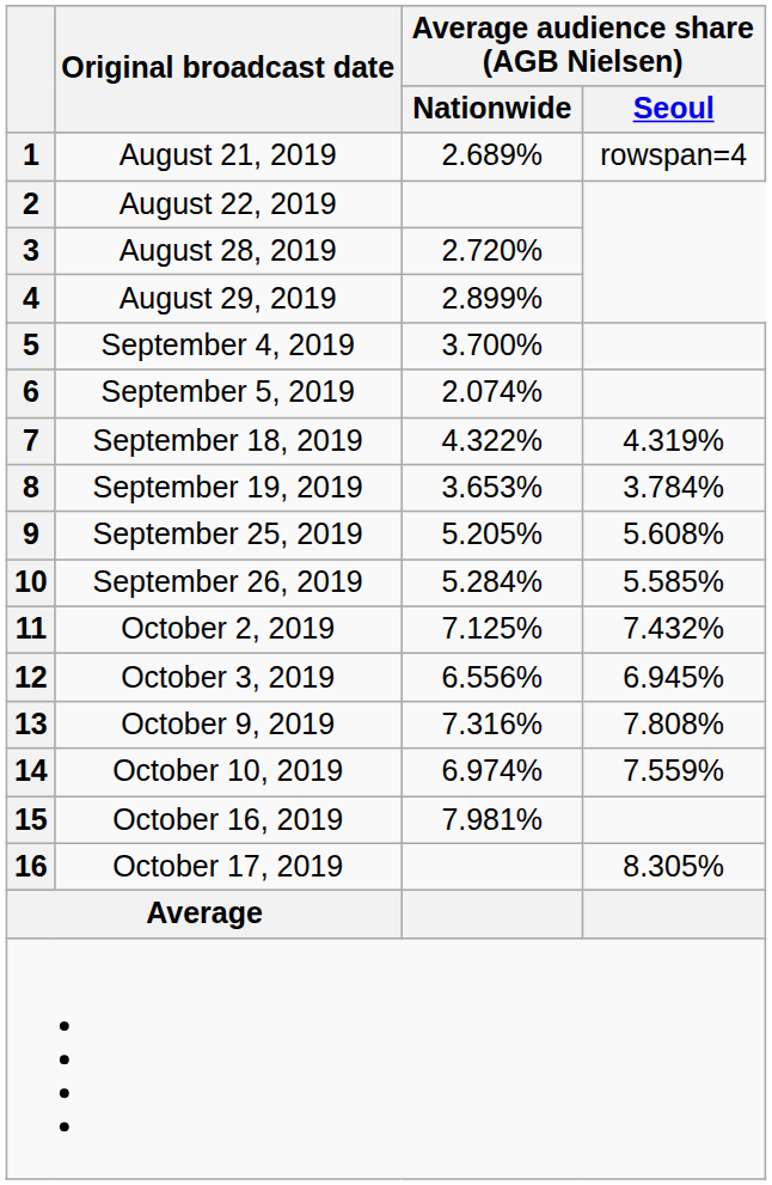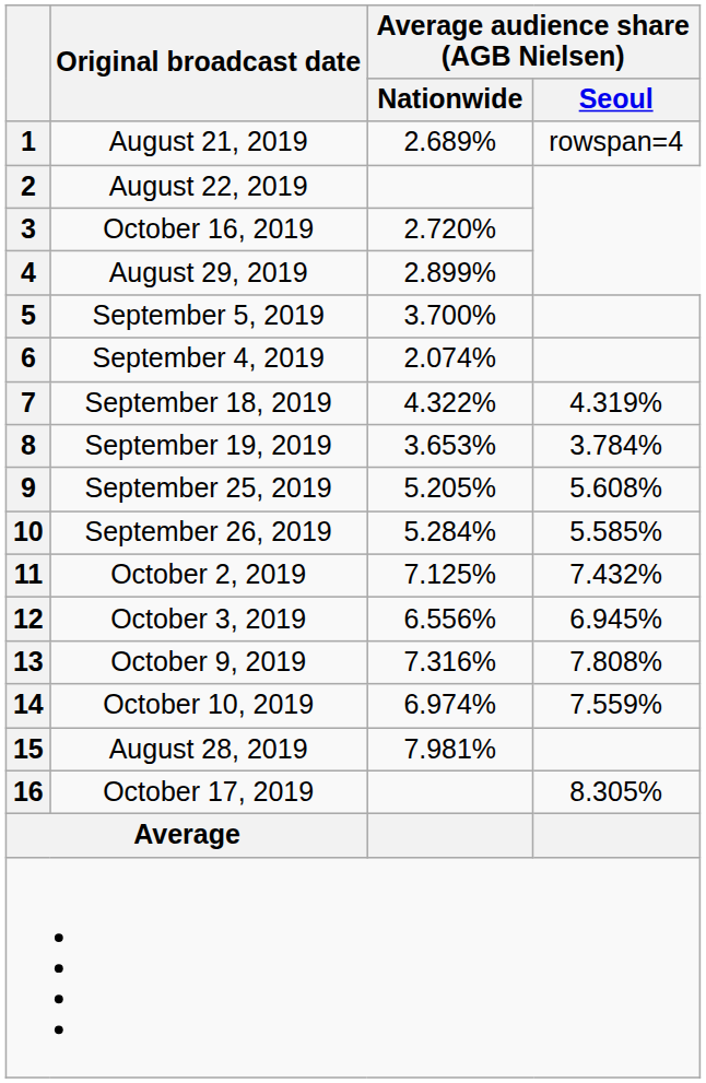3 | Original broadcast date: August 28, 2019 -> October 16, 2019
5 | Original broadcast date: September 4, 2019 -> September 5, 2019
6 | Original broadcast date: September 5, 2019 -> September 4, 2019
15 | Original broadcast date: October 16, 2019 -> August 28, 2019
